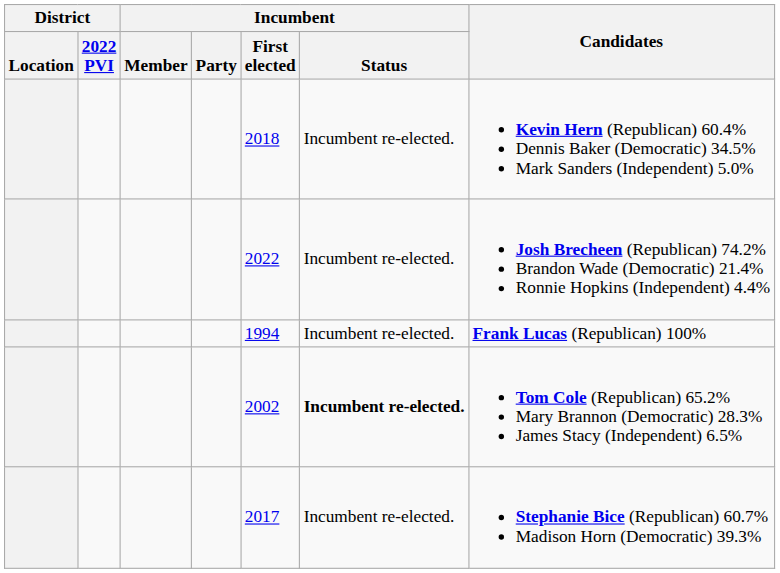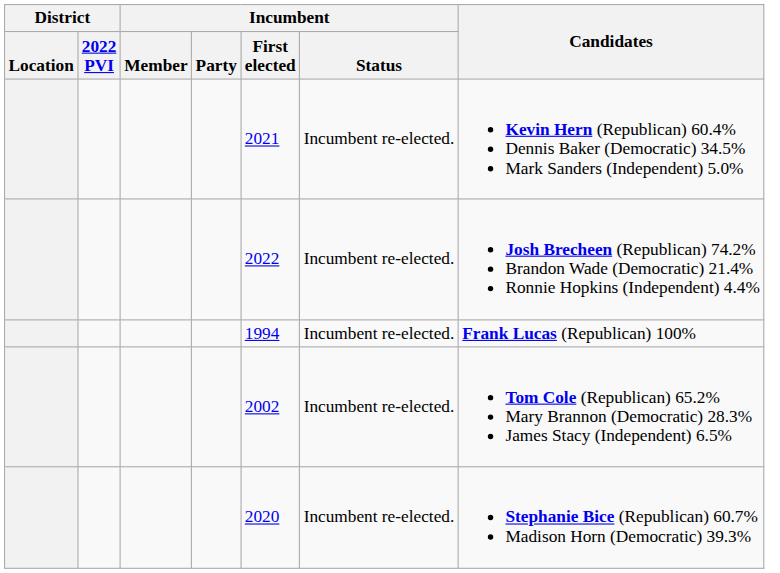row 3 | Incumbent / First elected: 2018 -> 2021
row 6 | Incumbent / Status: bold -> normal
row 7 | Incumbent / First elected: 2017 -> 2020
